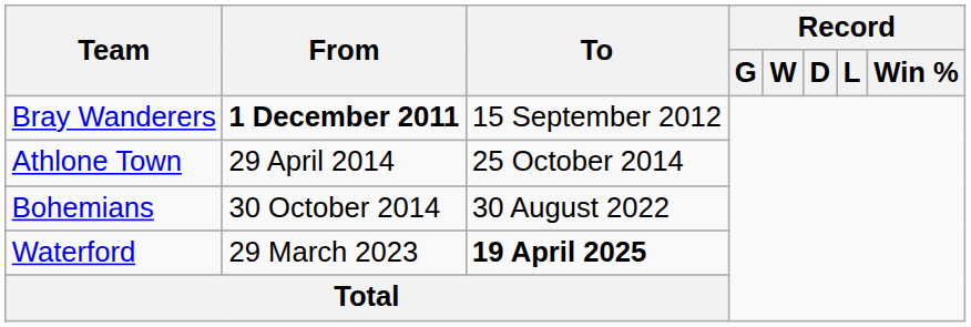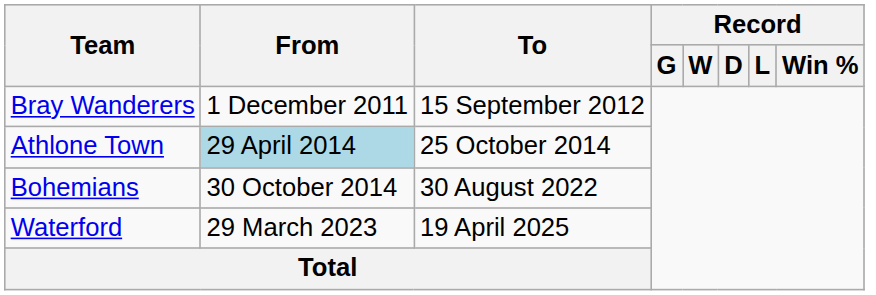Bray Wanderers | From: bold -> normal
Athlone Town | From: no background -> lightblue background
Waterford | To: bold -> normal
